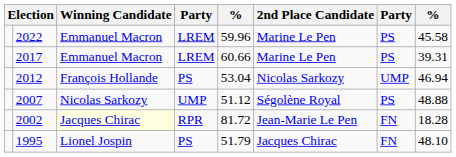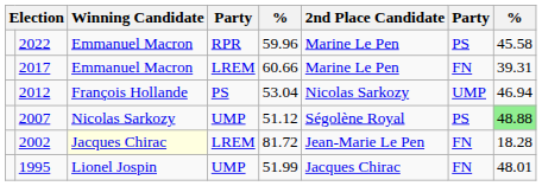2022 | column 4: LREM -> RPR
2017 | column 7: PS -> FN
2007 | column 8: no background -> lightgreen background
2002 | column 4: RPR -> LREM
1995 | column 4: PS -> UMP
1995 | column 5: 51.79 -> 51.99
1995 | column 8: 48.10 -> 48.01
